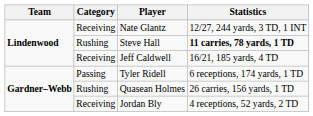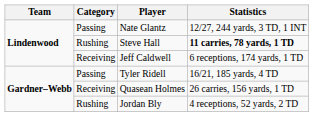Nate Glantz | Category: Receiving -> Passing
Jeff Caldwell | Statistics: 16/21, 185 yards, 4 TD -> 6 receptions, 174 yards, 1 TD
Tyler Ridell | Statistics: 6 receptions, 174 yards, 1 TD -> 16/21, 185 yards, 4 TD
Quasean Holmes | Category: Rushing -> Receiving
Jordan Bly | Category: Receiving -> Rushing
